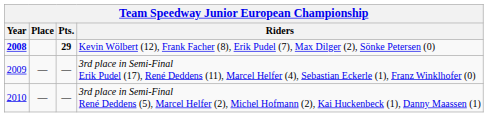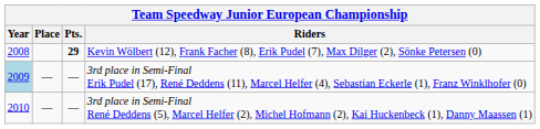row 3 | Year: bold -> normal
row 4 | Year: no background -> lightblue background
